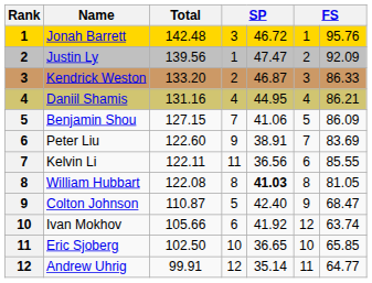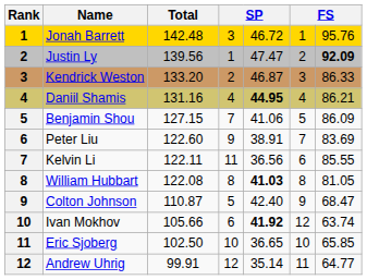Justin Ly | column 7: normal -> bold
Daniil Shamis | column 5: normal -> bold
Ivan Mokhov | column 5: normal -> bold
